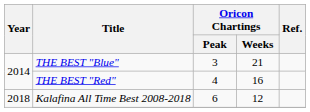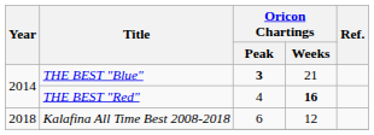THE BEST "Blue" | Oricon Chartings / Peak: normal -> bold
THE BEST "Red" | Oricon Chartings / Weeks: normal -> bold
